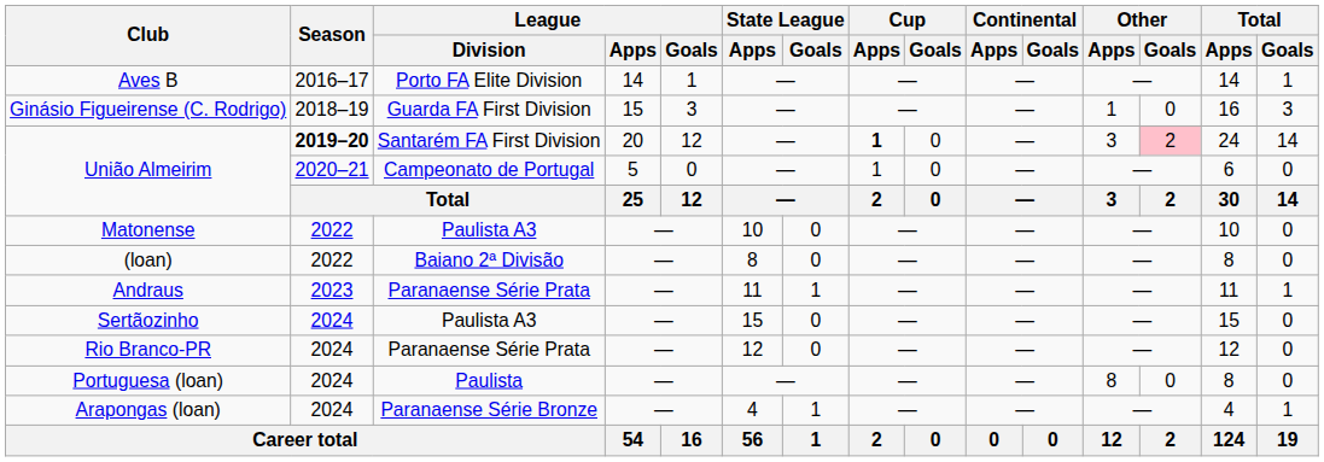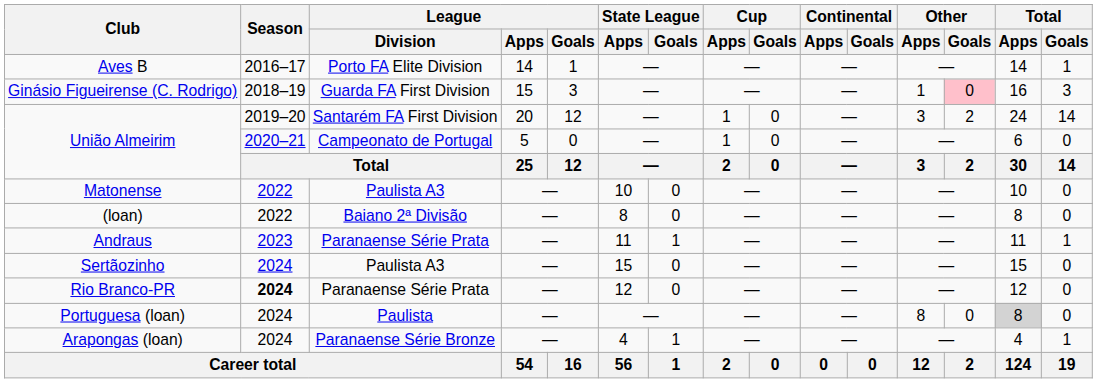Ginásio Figueirense (C. Rodrigo) | Other / Goals: no background -> pink background
União Almeirim / Santarém FA First Division | Season: bold -> normal
União Almeirim / Santarém FA First Division | Cup / Apps: bold -> normal
União Almeirim / Santarém FA First Division | Other / Goals: pink background -> no background
Rio Branco-PR | Season: normal -> bold
Portuguesa (loan) | Total / Apps: no background -> lightgrey background
